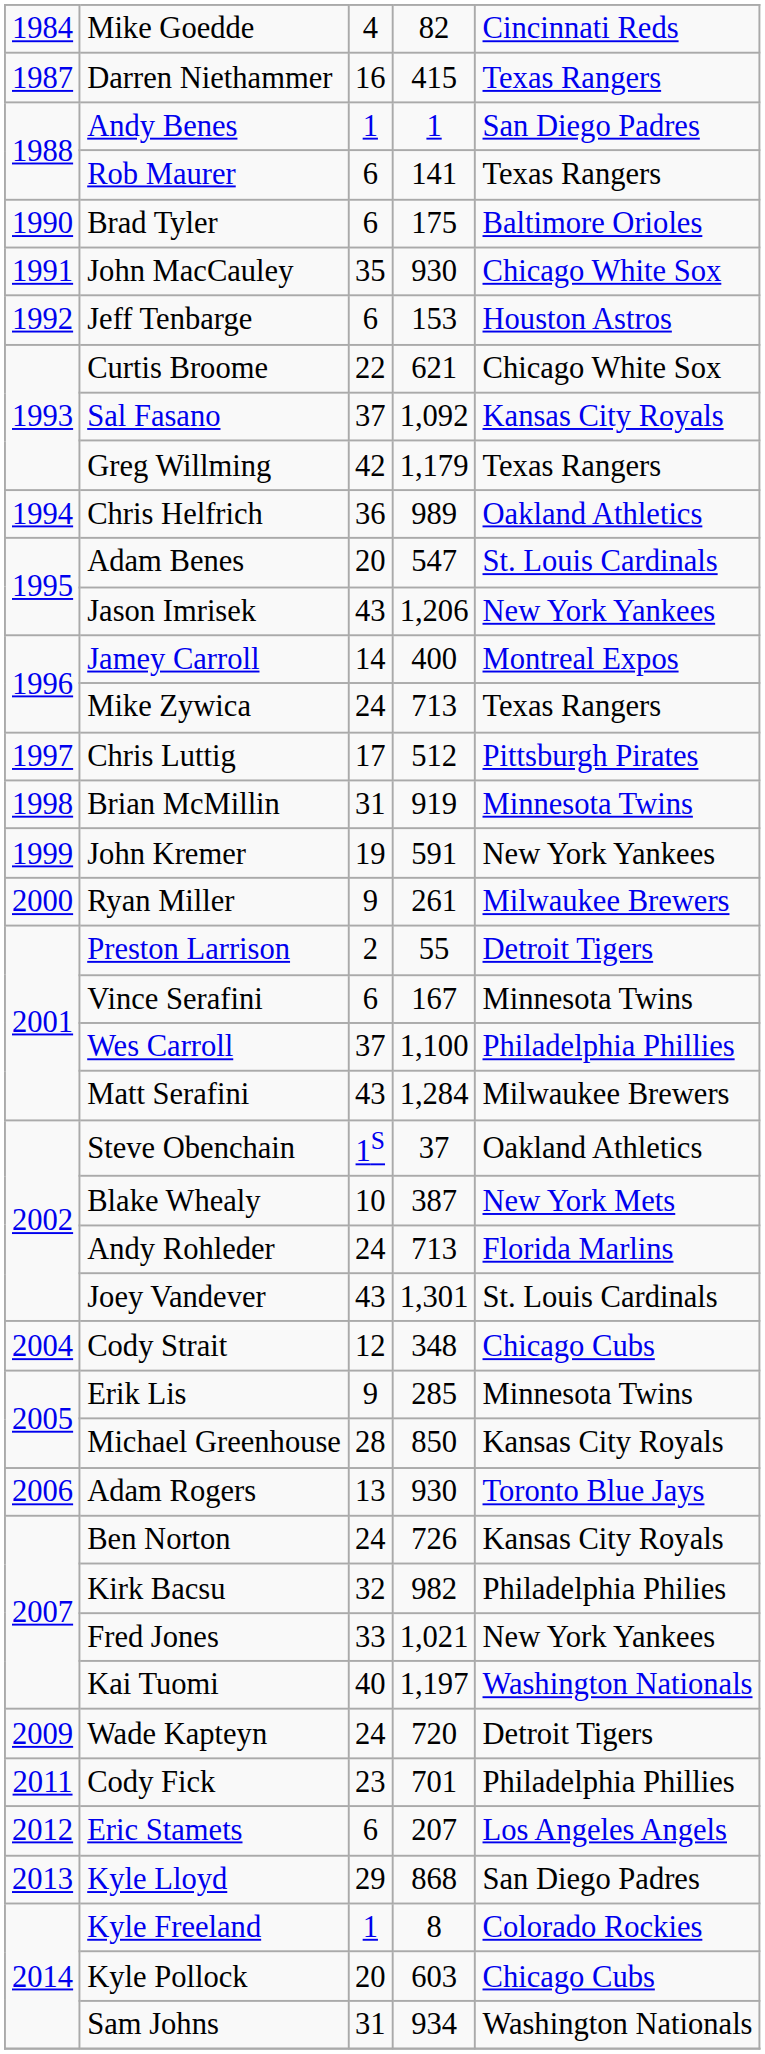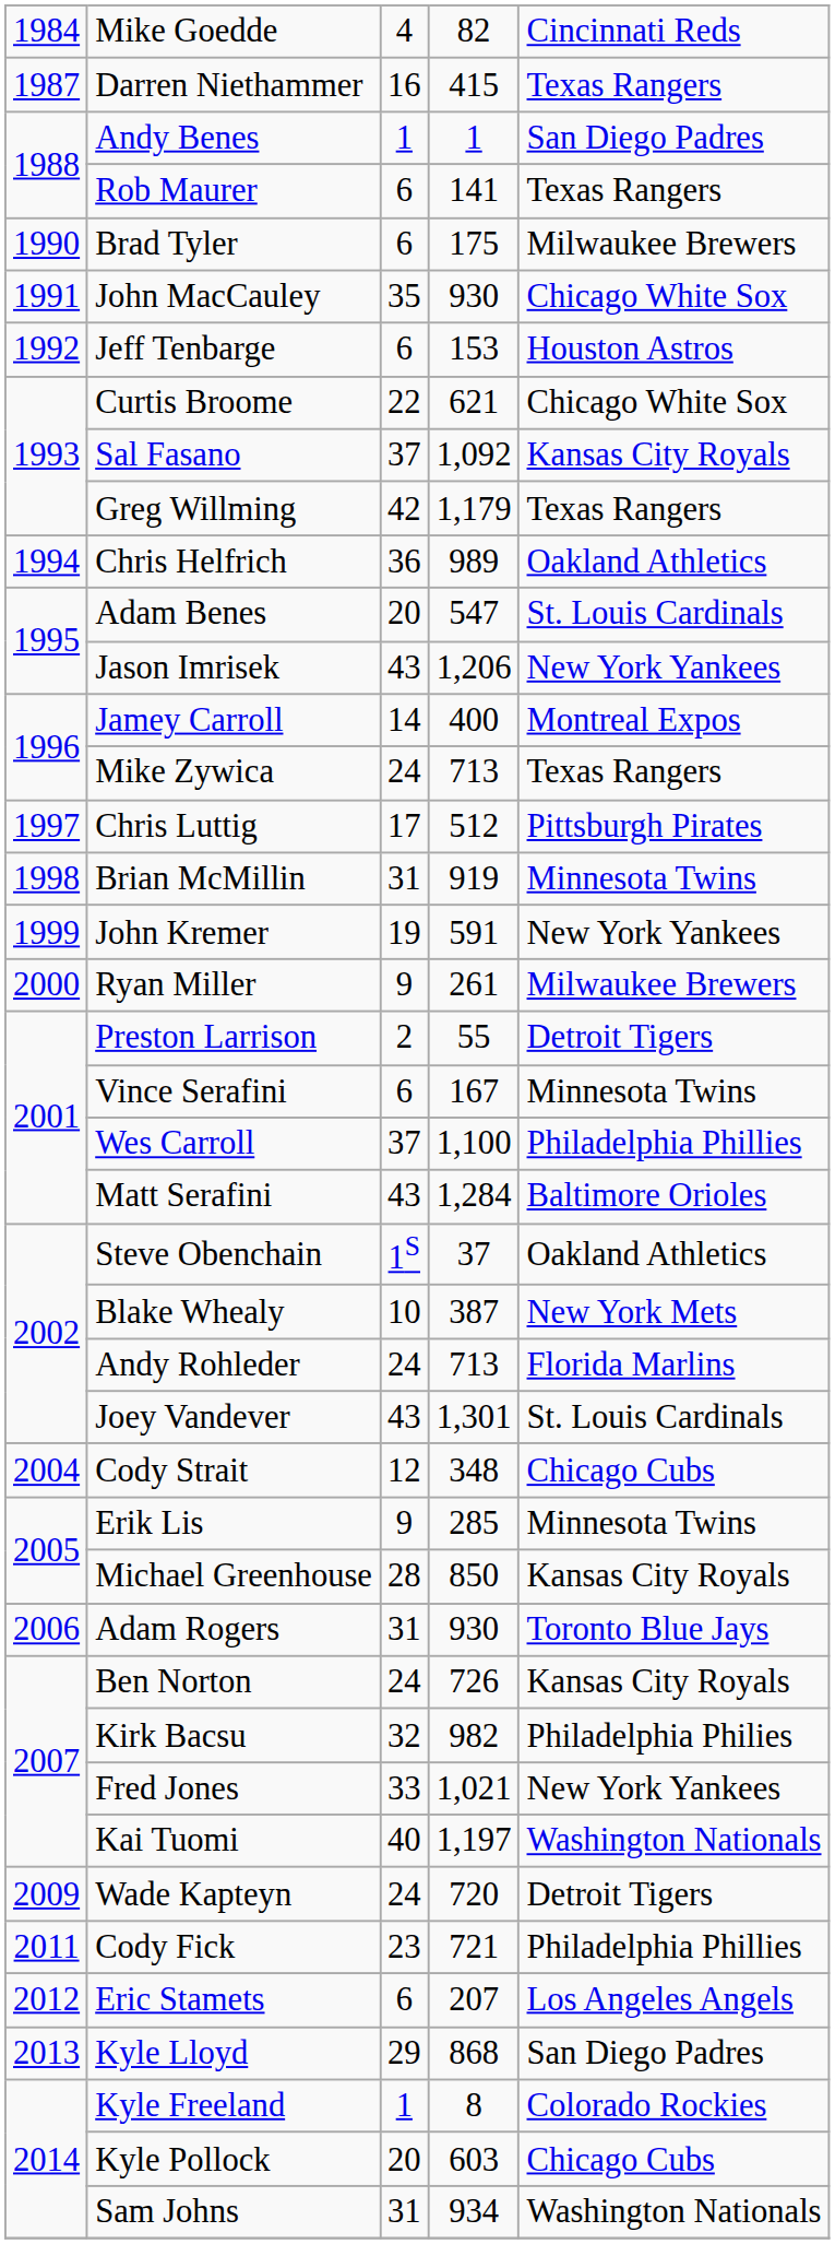Brad Tyler | column 5: Baltimore Orioles -> Milwaukee Brewers
Matt Serafini | column 5: Milwaukee Brewers -> Baltimore Orioles
Adam Rogers | column 3: 13 -> 31
Cody Fick | column 4: 701 -> 721
